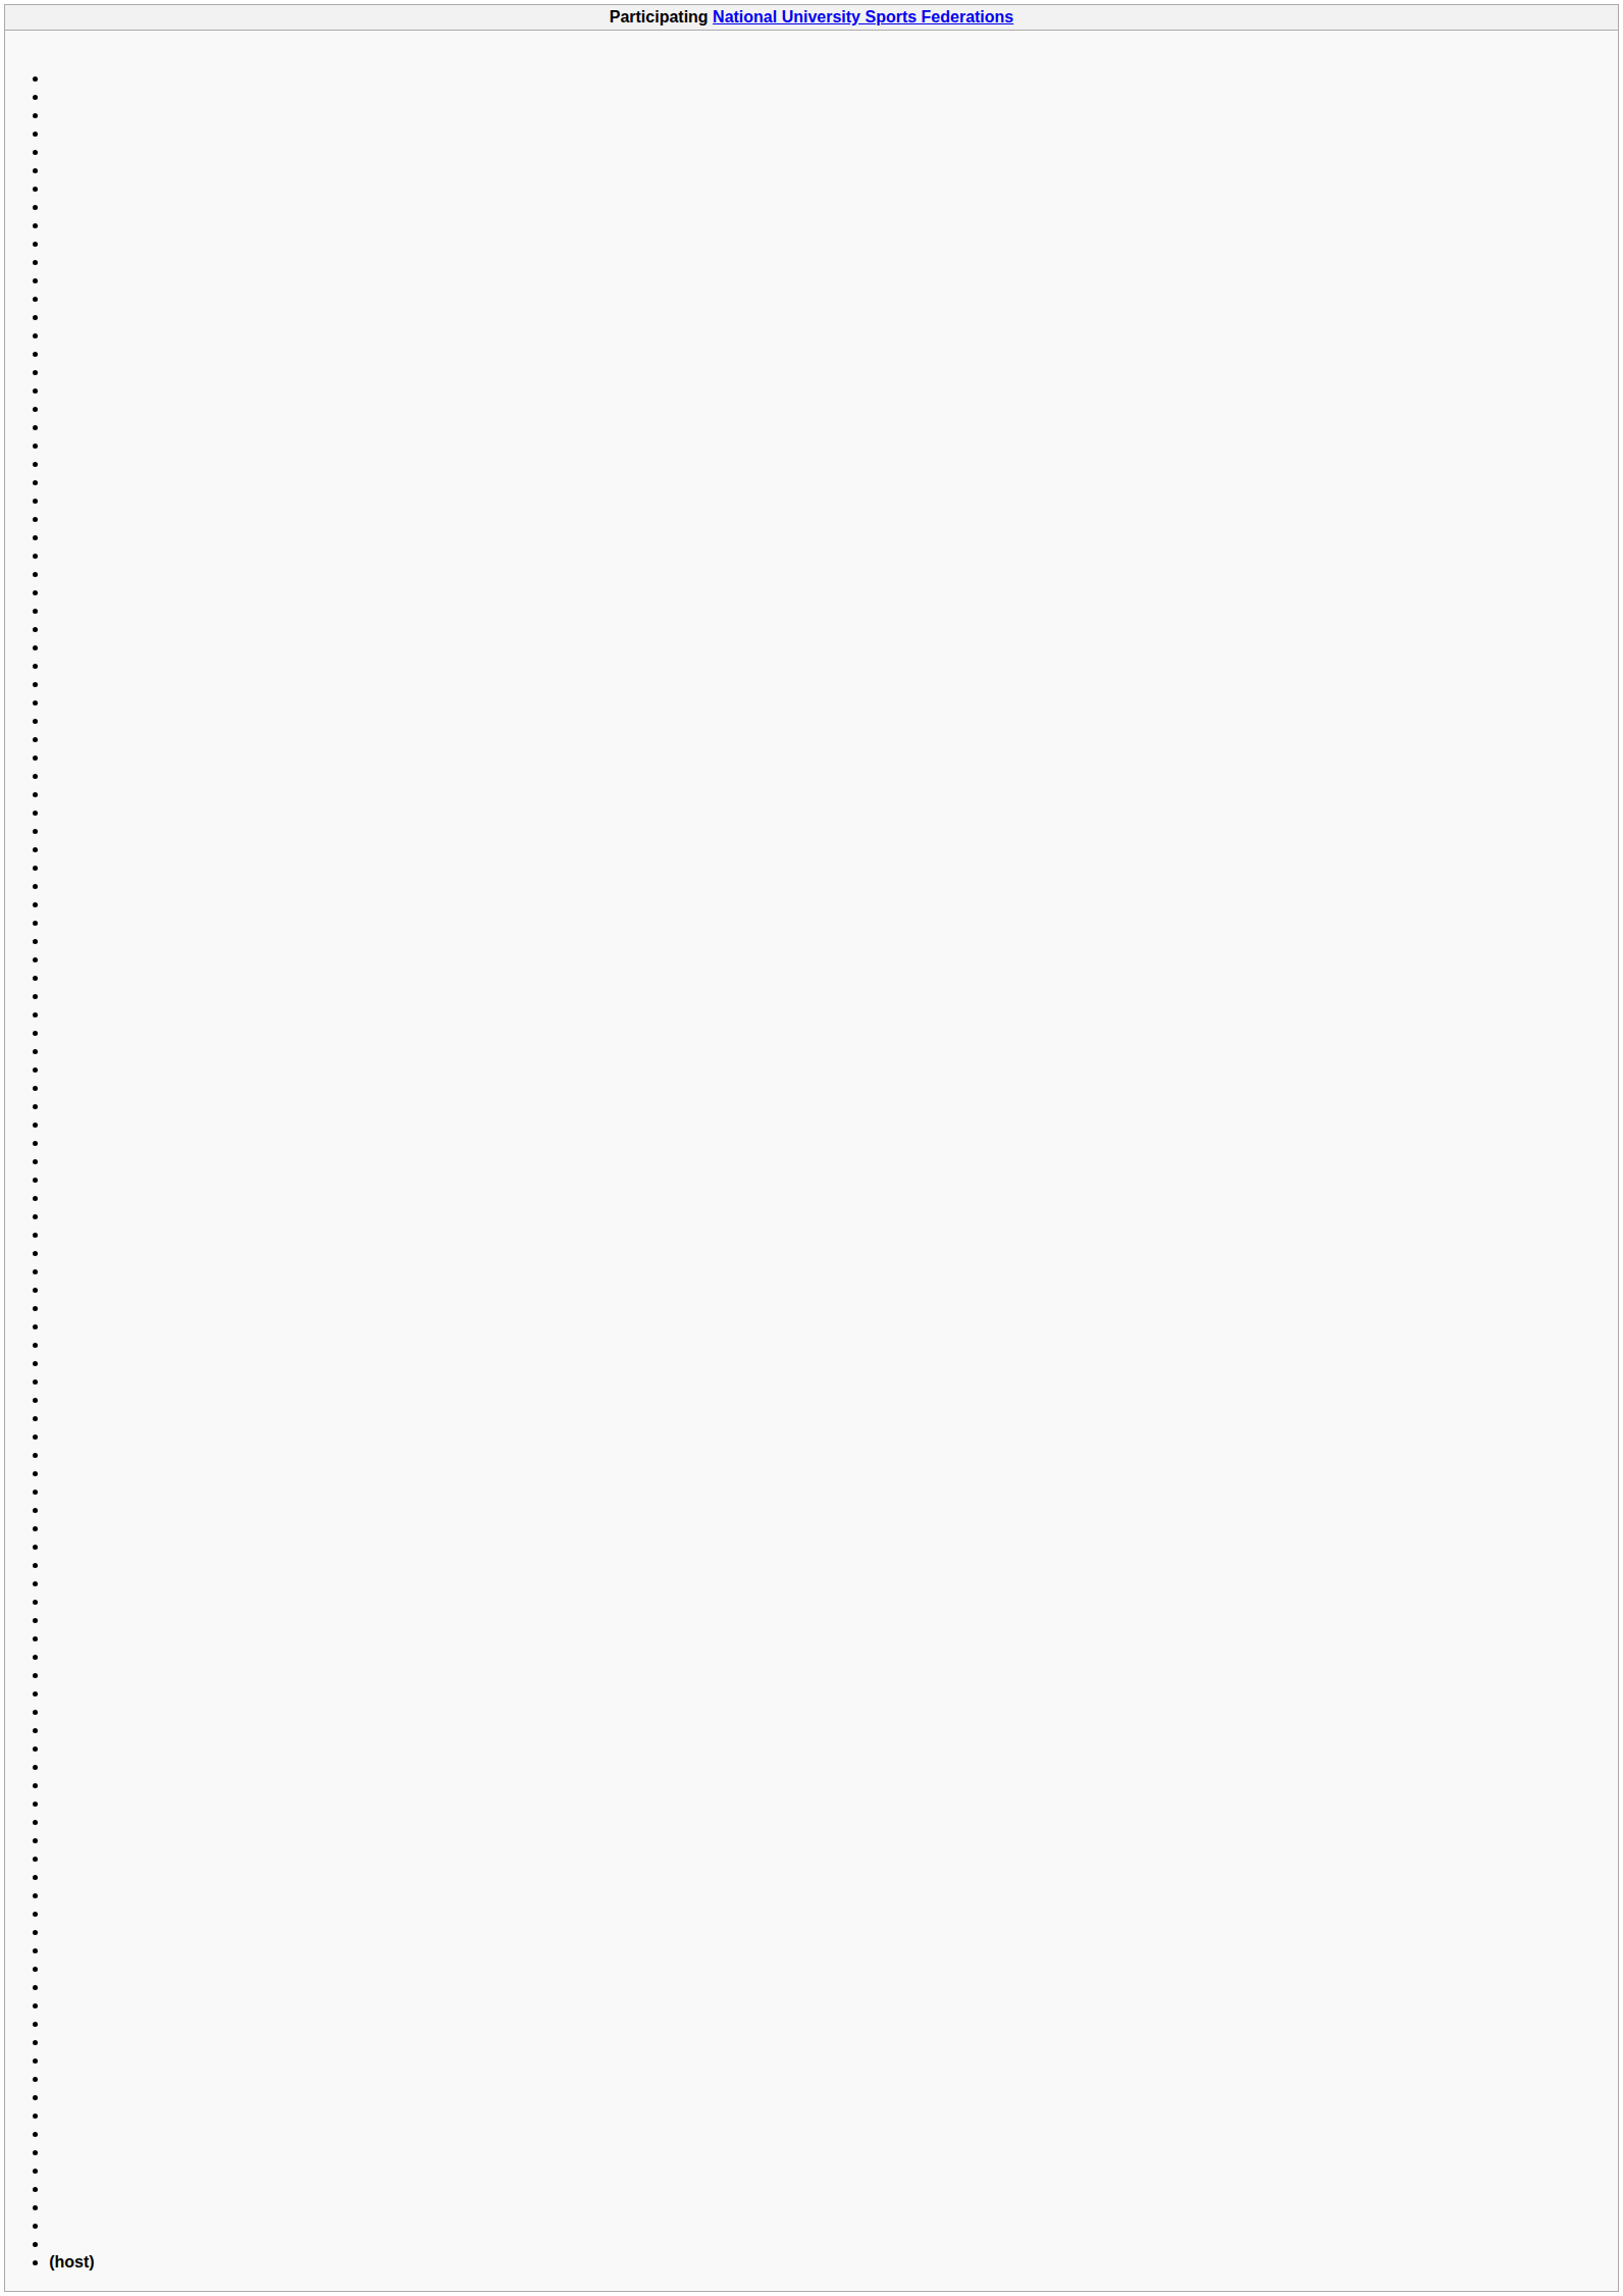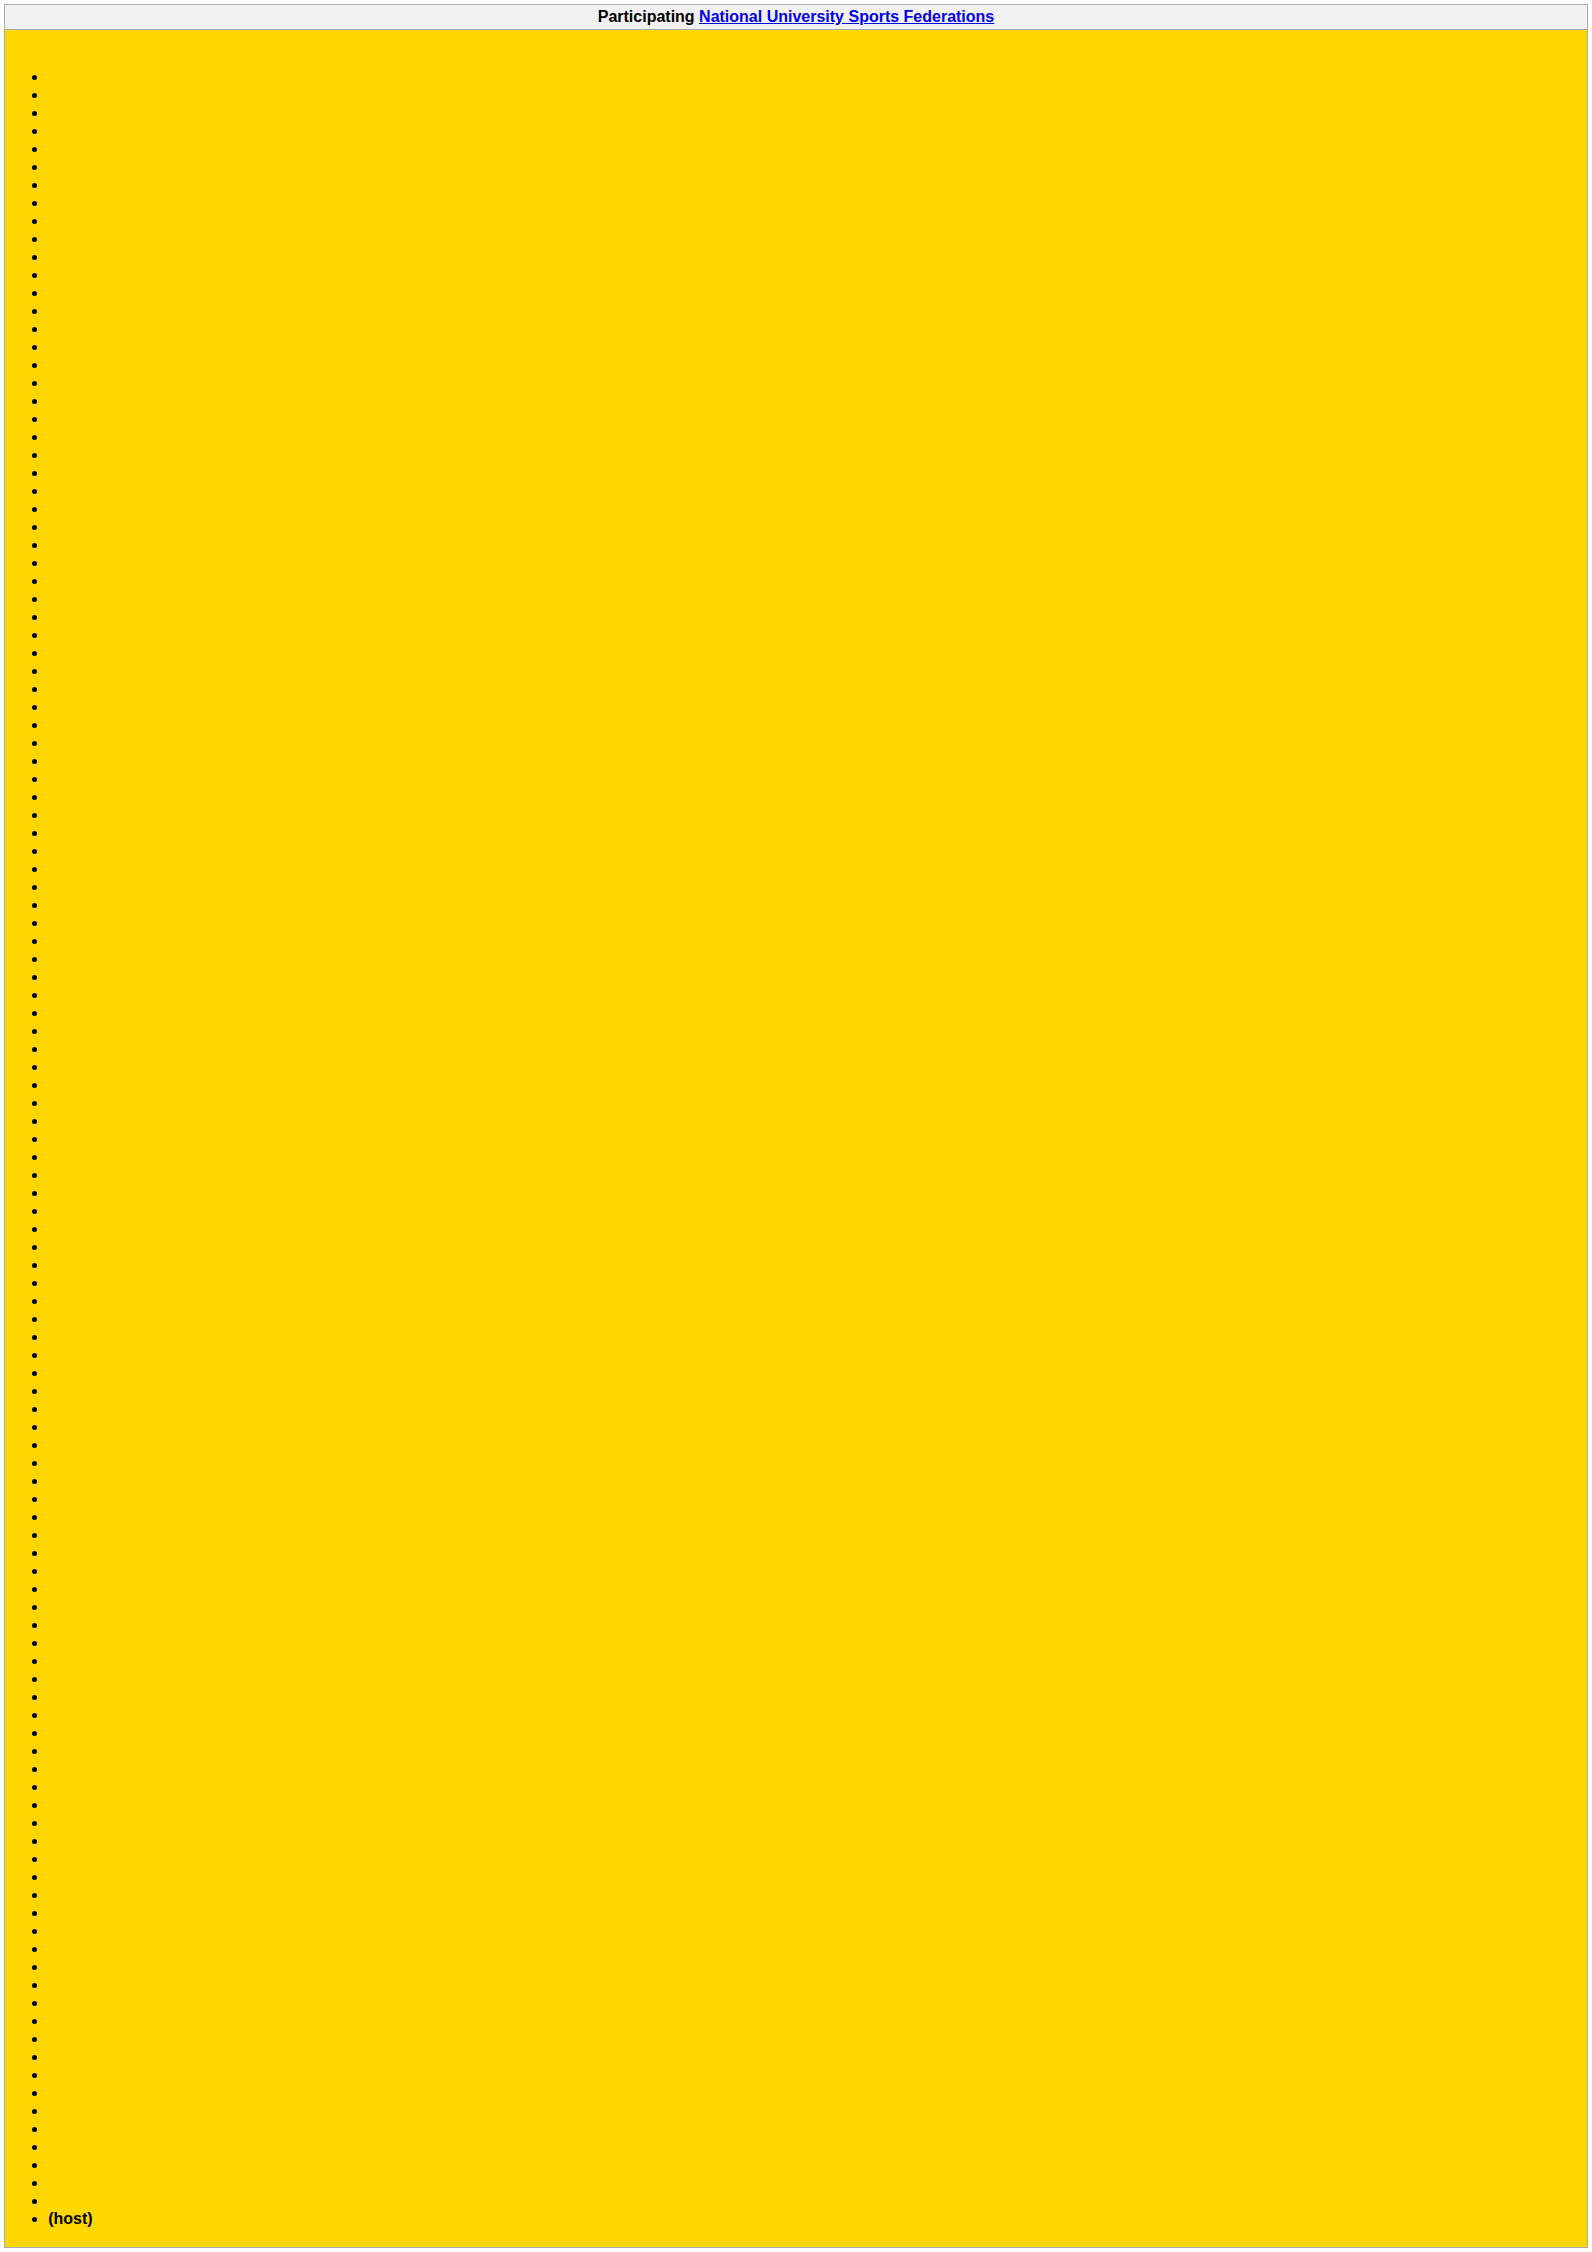row 2 | column 1: no background -> gold background
